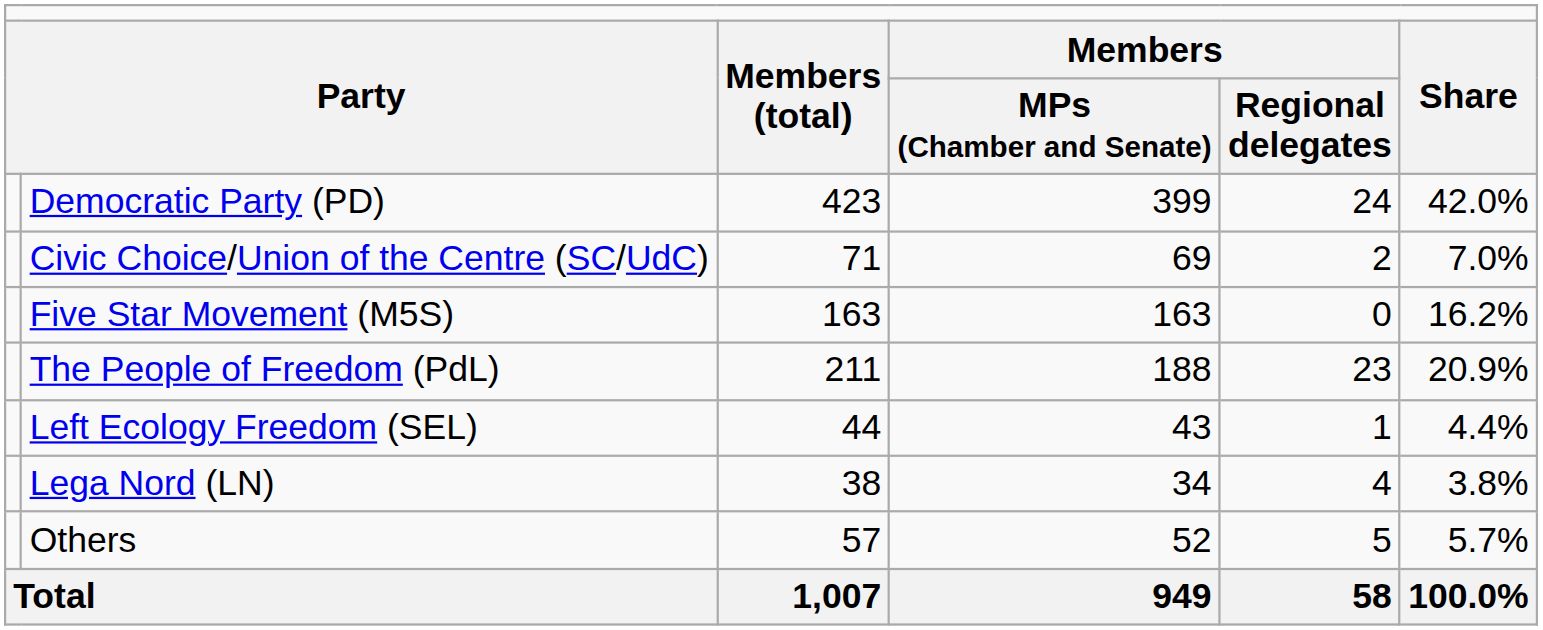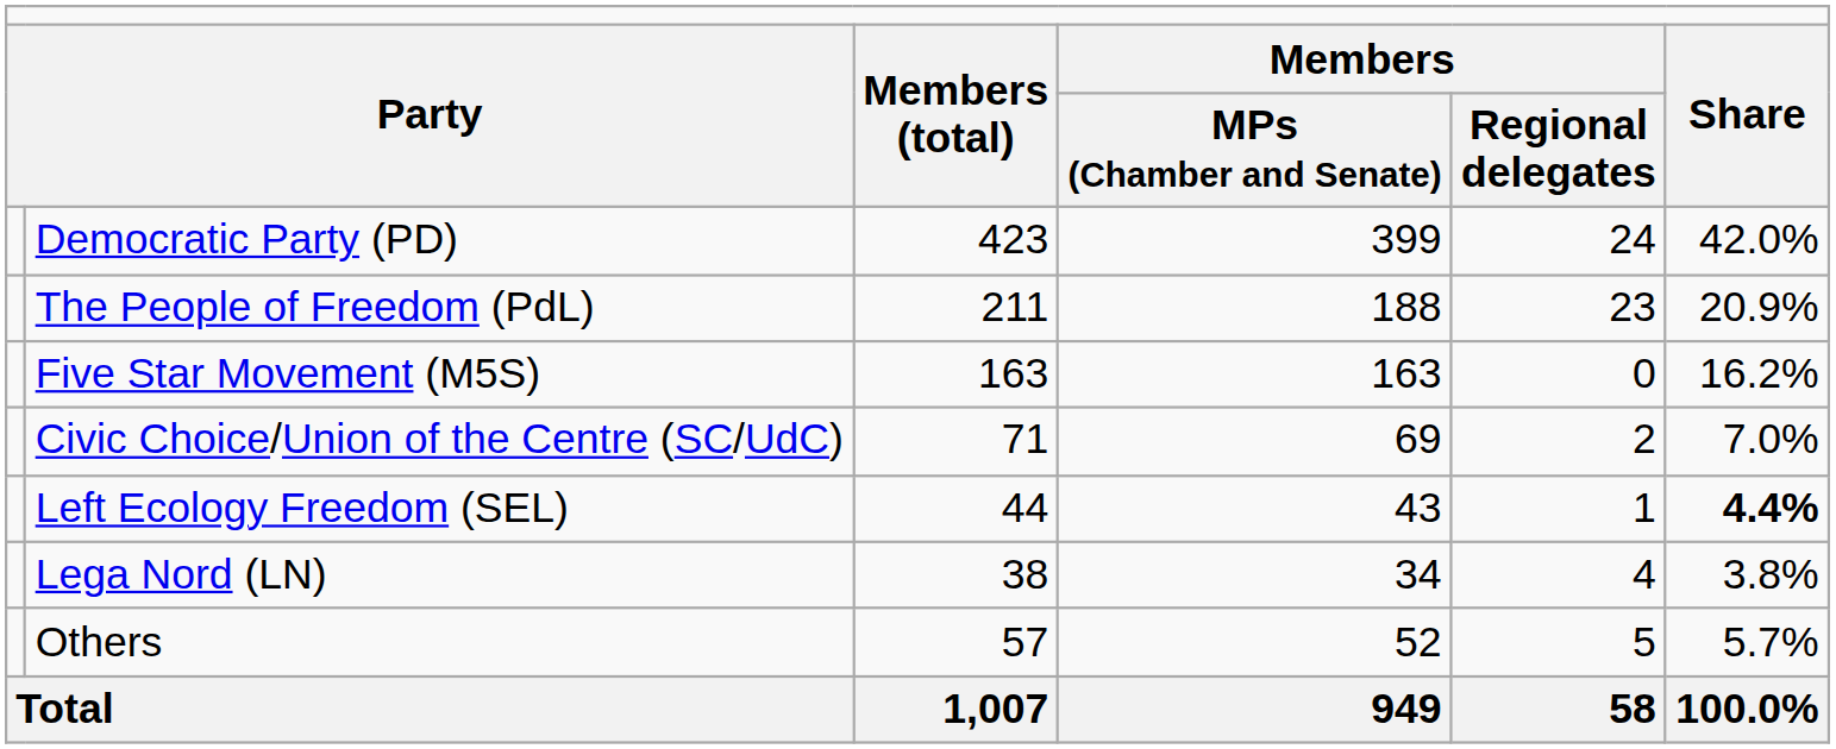rows swapped: The People of Freedom (PdL) <-> Civic Choice/Union of the Centre (SC/UdC)
Left Ecology Freedom (SEL) | column 6: normal -> bold
